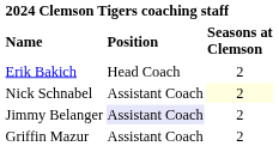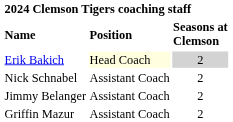Erik Bakich | Position: no background -> lightyellow background
Erik Bakich | Seasons at Clemson: no background -> lightgrey background
Nick Schnabel | Seasons at Clemson: lightyellow background -> no background
Jimmy Belanger | Position: lavender background -> no background
